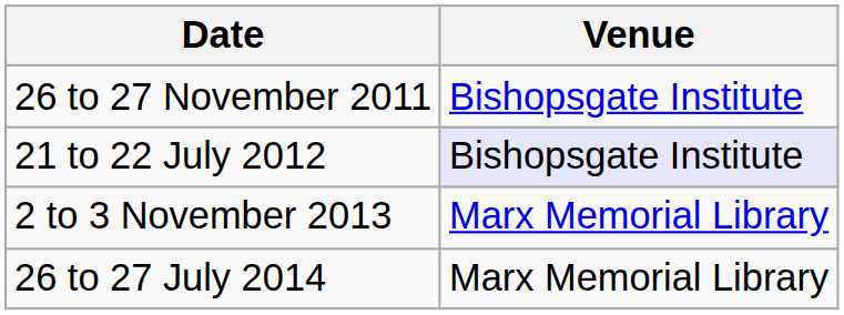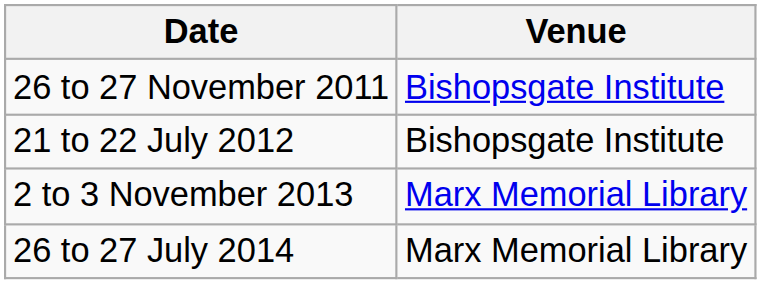21 to 22 July 2012 | Venue: lavender background -> no background
